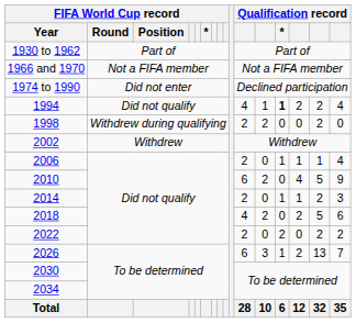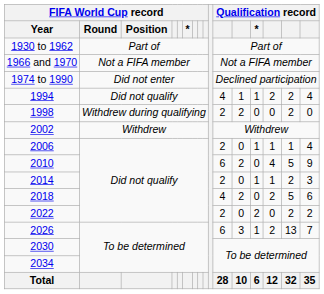1994 | Qualification record / *: bold -> normal
